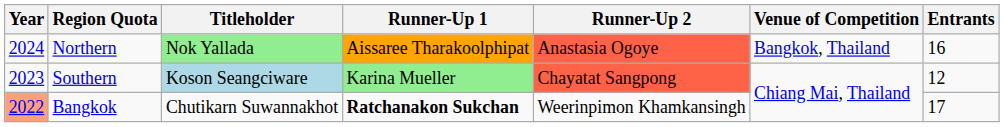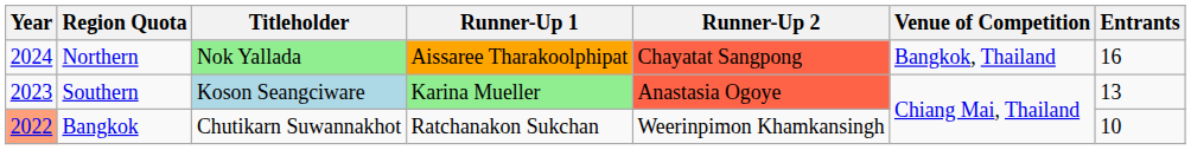Northern | Runner-Up 2: Anastasia Ogoye -> Chayatat Sangpong
Southern | Runner-Up 2: Chayatat Sangpong -> Anastasia Ogoye
Southern | Entrants: 12 -> 13
Bangkok | Runner-Up 1: bold -> normal
Bangkok | Entrants: 17 -> 10
